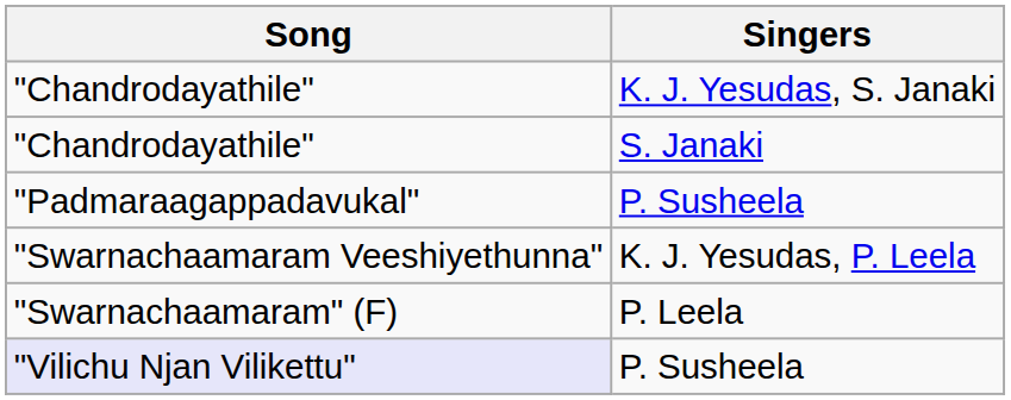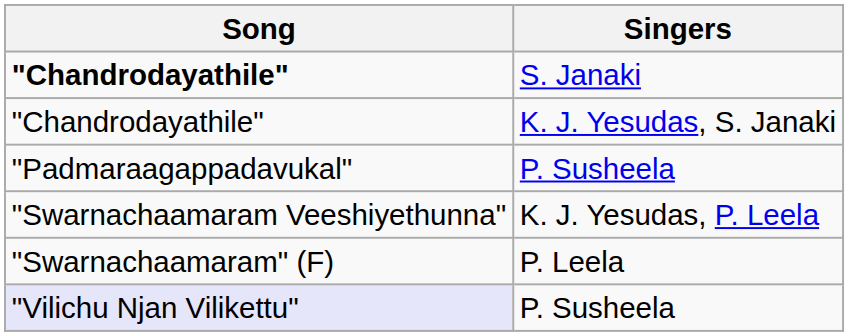row 2 | Song: normal -> bold
row 2 | Singers: K. J. Yesudas, S. Janaki -> S. Janaki
row 3 | Singers: S. Janaki -> K. J. Yesudas, S. Janaki
